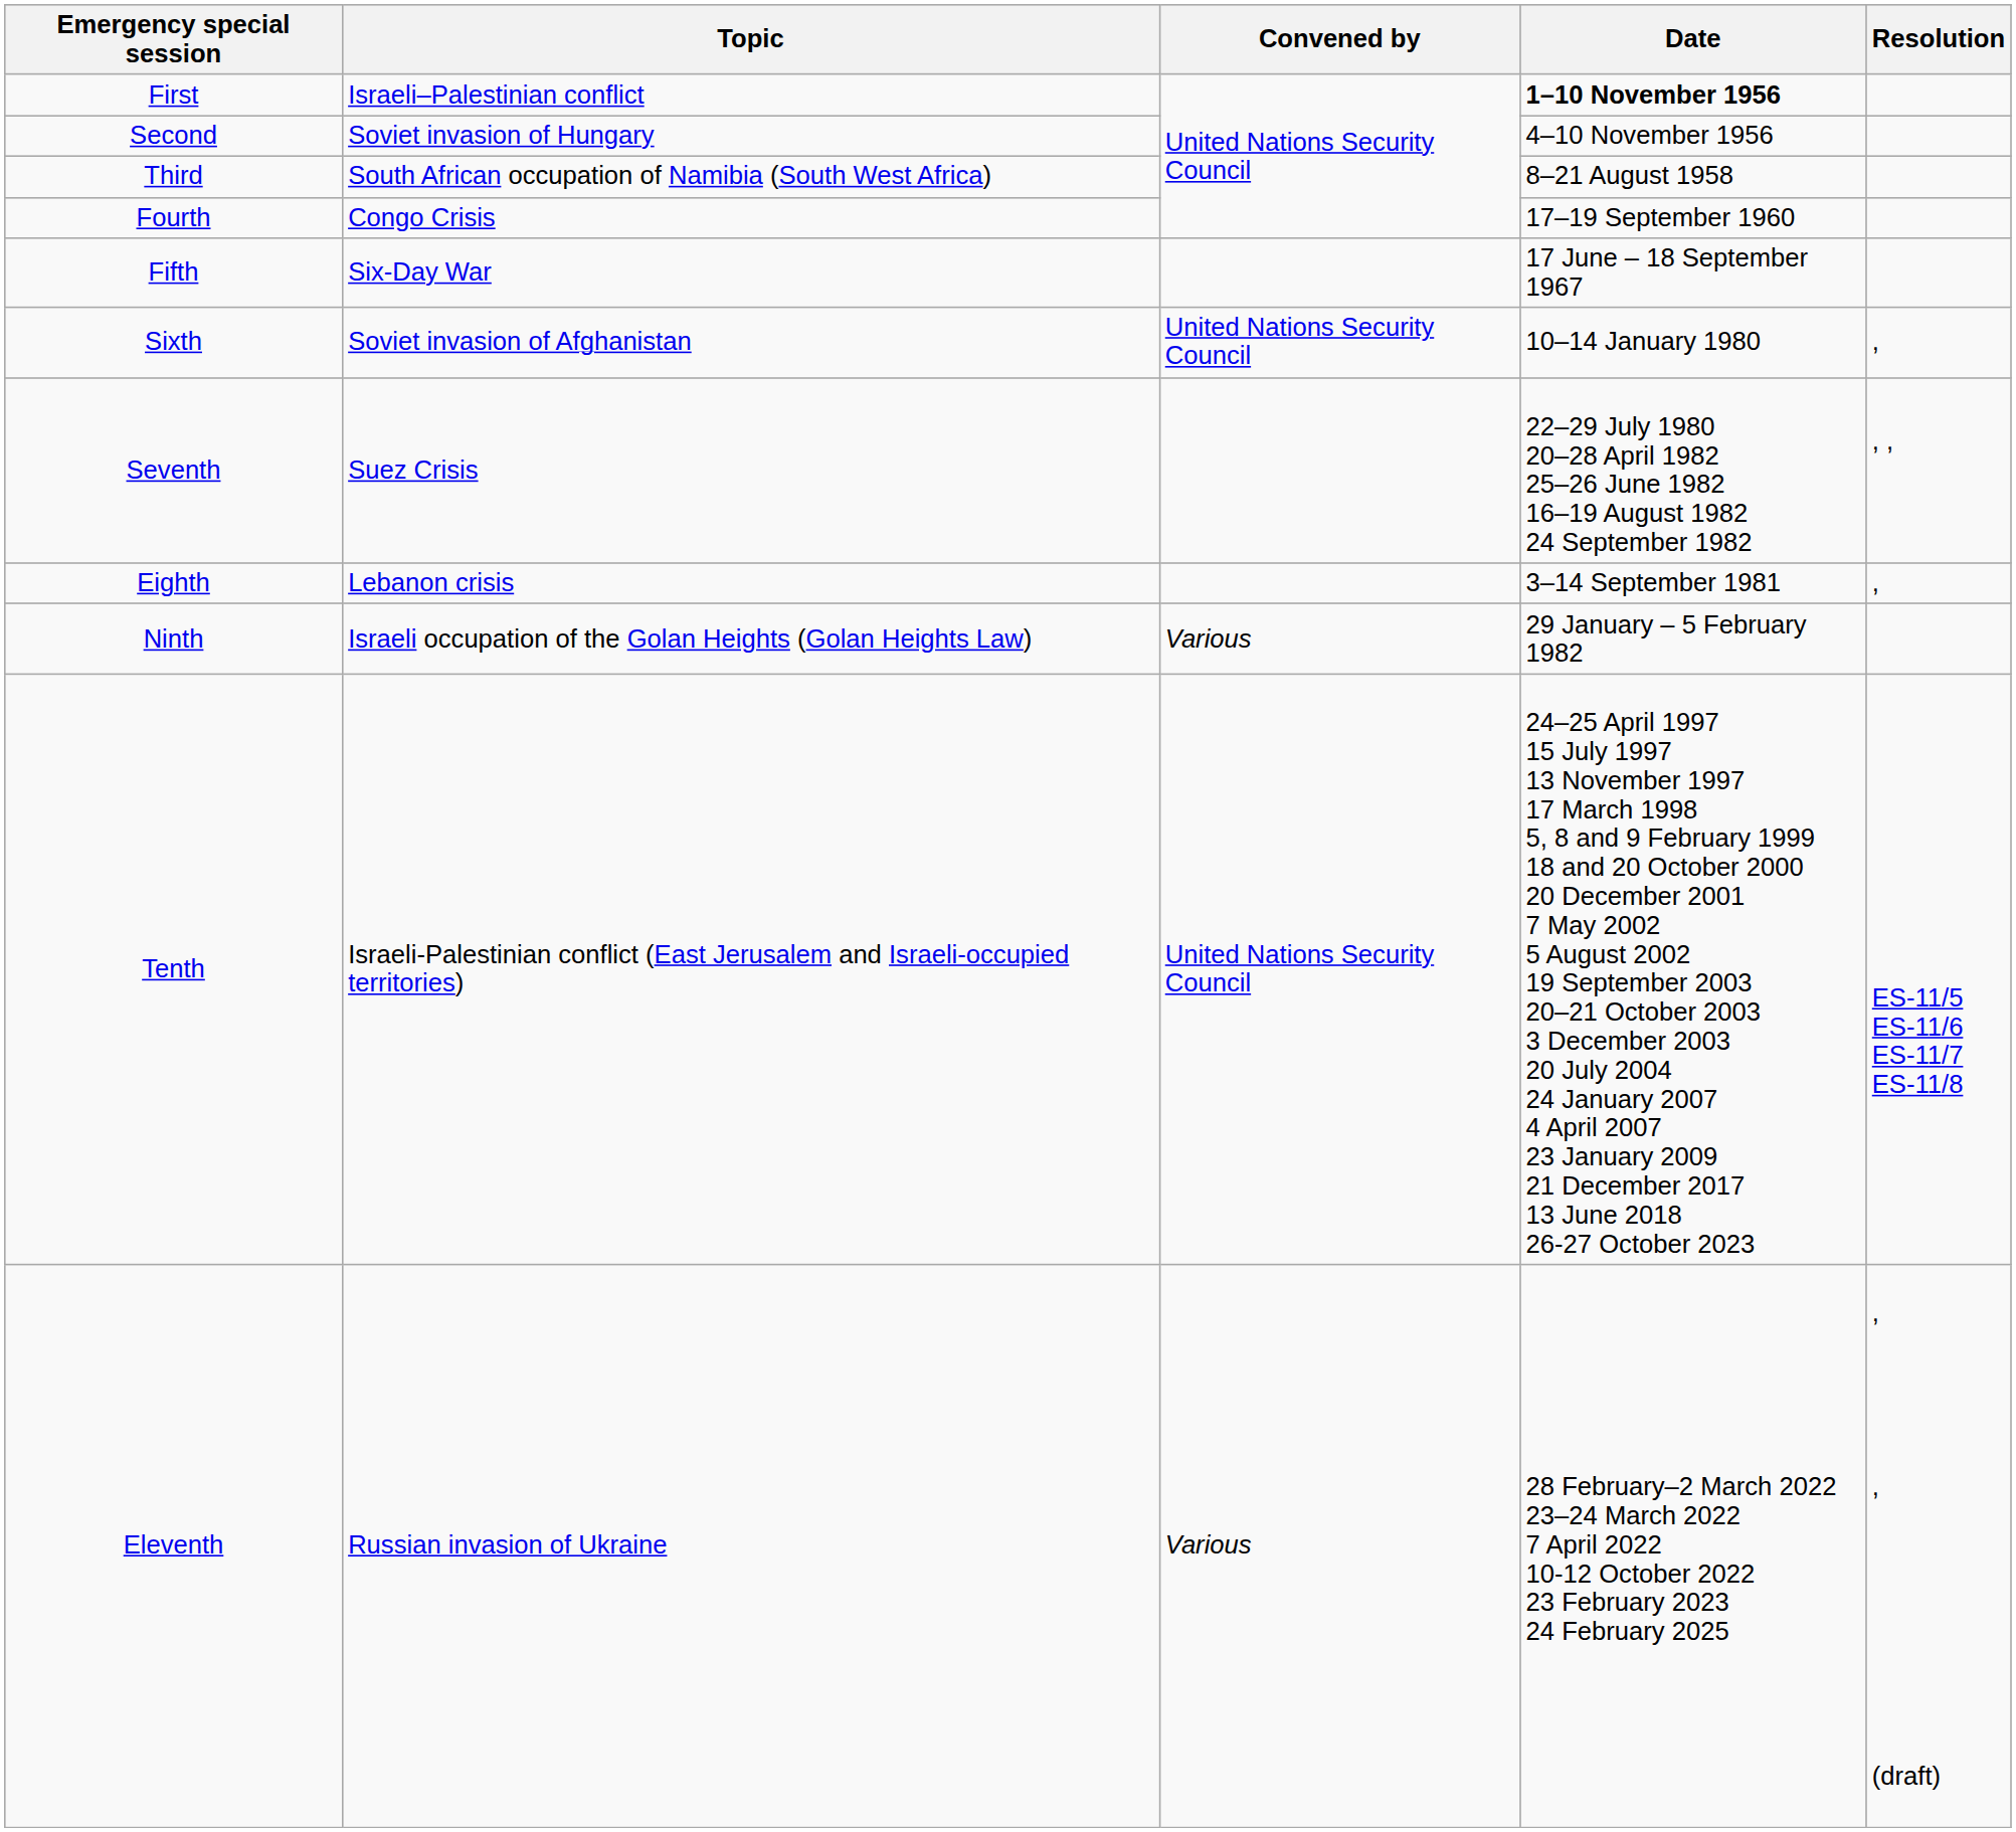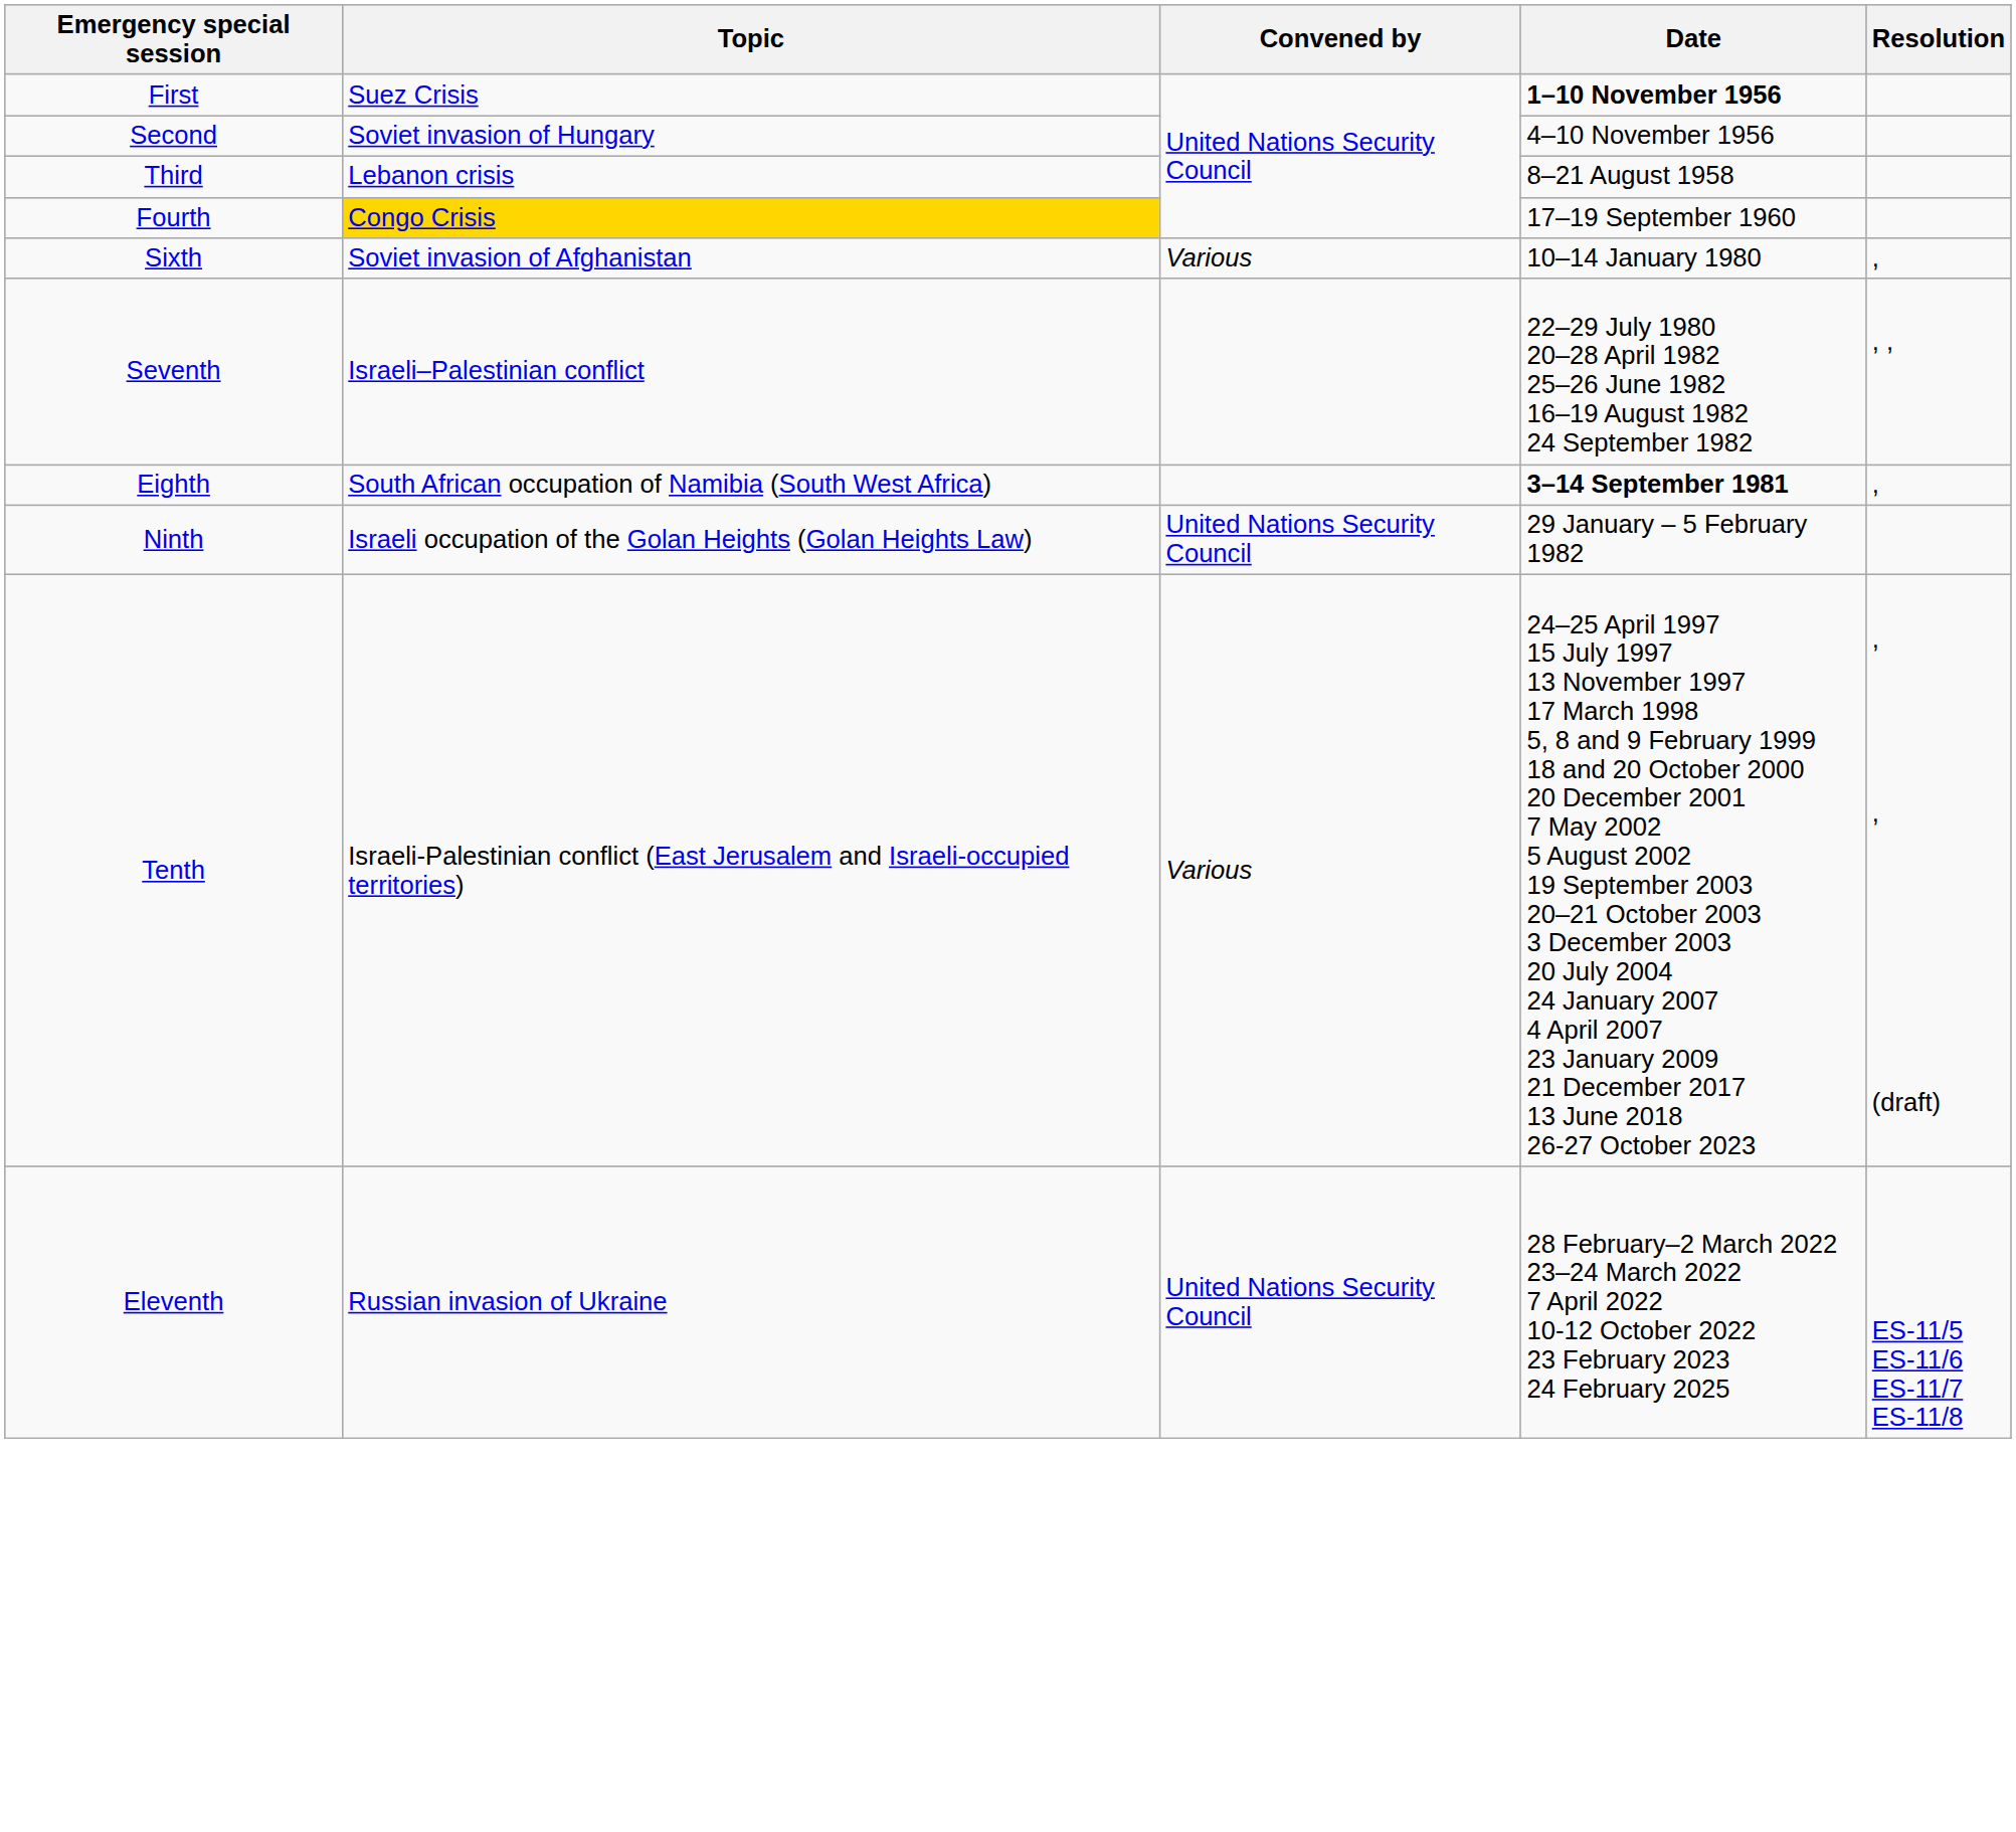First | Topic: Israeli–Palestinian conflict -> Suez Crisis
Third | Topic: South African occupation of Namibia (South West Africa) -> Lebanon crisis
Fourth | Topic: no background -> gold background
- row: Fifth | Six-Day War | 17 June – 18 September 1967
Sixth | Convened by: United Nations Security Council -> Various
Seventh | Topic: Suez Crisis -> Israeli–Palestinian conflict
Eighth | Topic: Lebanon crisis -> South African occupation of Namibia (South West Africa)
Eighth | Date: normal -> bold
Ninth | Convened by: Various -> United Nations Security Council
Tenth | Convened by: United Nations Security Council -> Various
Tenth | Resolution: ES-11/5 ES-11/6 ES-11/7 ES-11/8 -> , , (draft)
Eleventh | Convened by: Various -> United Nations Security Council
Eleventh | Resolution: , , (draft) -> ES-11/5 ES-11/6 ES-11/7 ES-11/8
